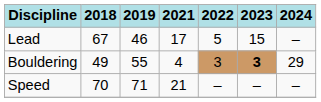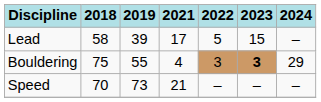Lead | 2018: 67 -> 58
Lead | 2019: 46 -> 39
Bouldering | 2018: 49 -> 75
Speed | 2019: 71 -> 73
